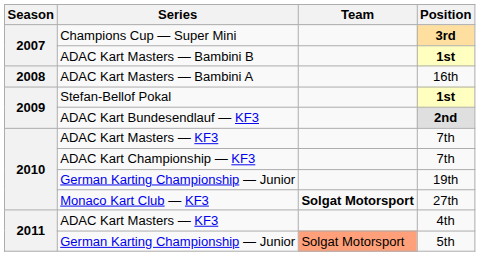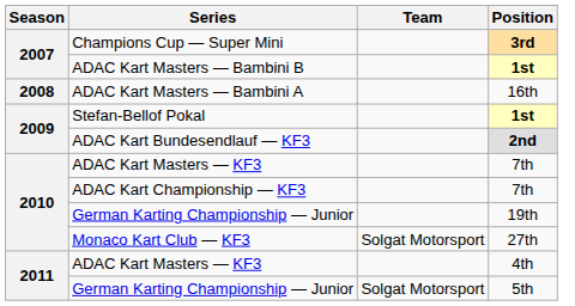Monaco Kart Club — KF3 | Team: bold -> normal
German Karting Championship — Junior / 5th | Team: lightsalmon background -> no background
